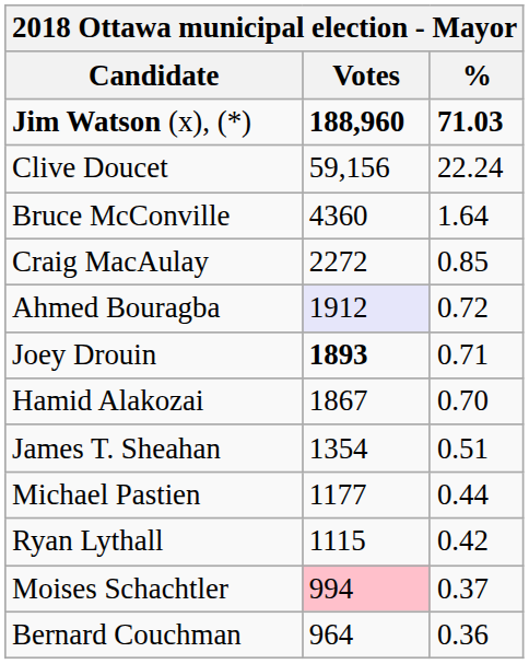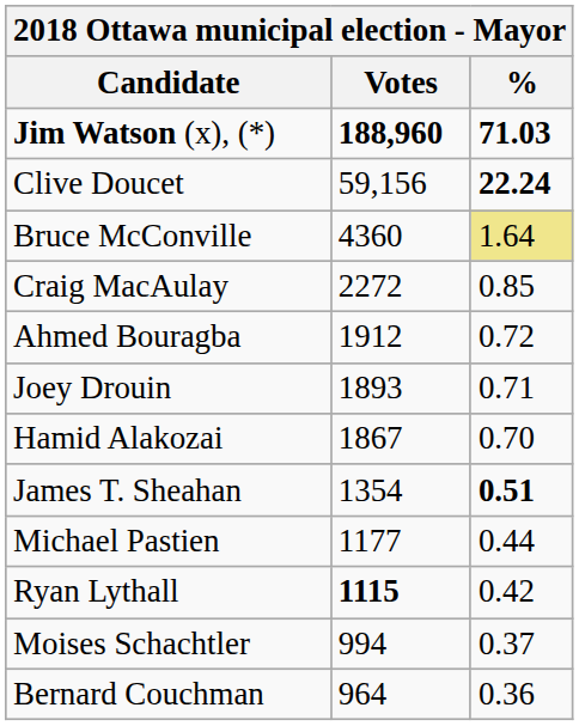Clive Doucet | %: normal -> bold
Bruce McConville | %: no background -> khaki background
Ahmed Bouragba | Votes: lavender background -> no background
Joey Drouin | Votes: bold -> normal
James T. Sheahan | %: normal -> bold
Ryan Lythall | Votes: normal -> bold
Moises Schachtler | Votes: pink background -> no background
